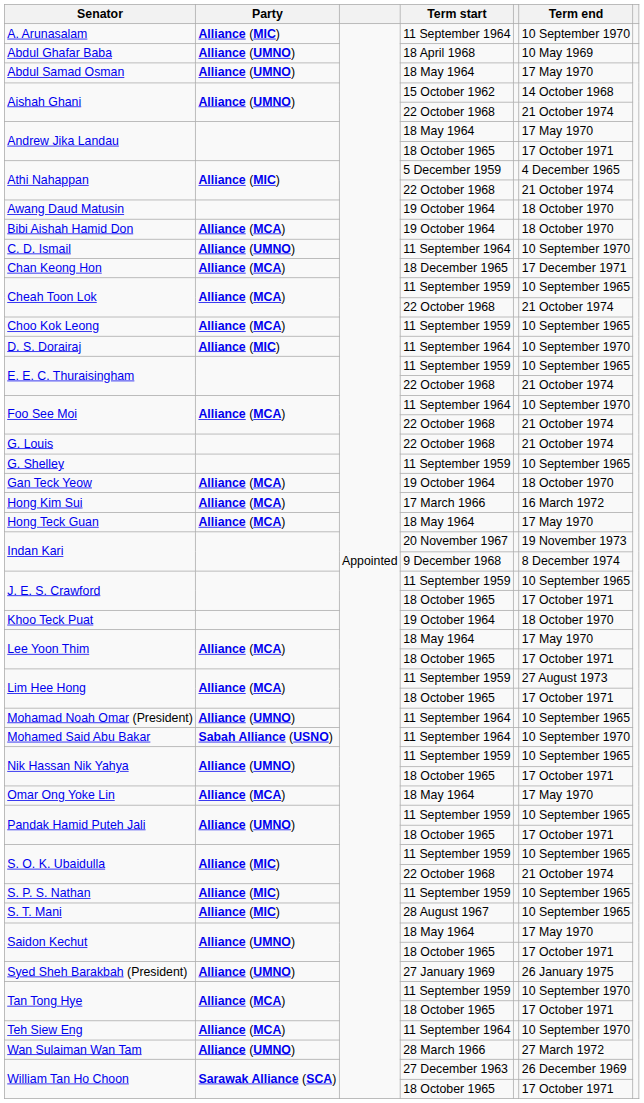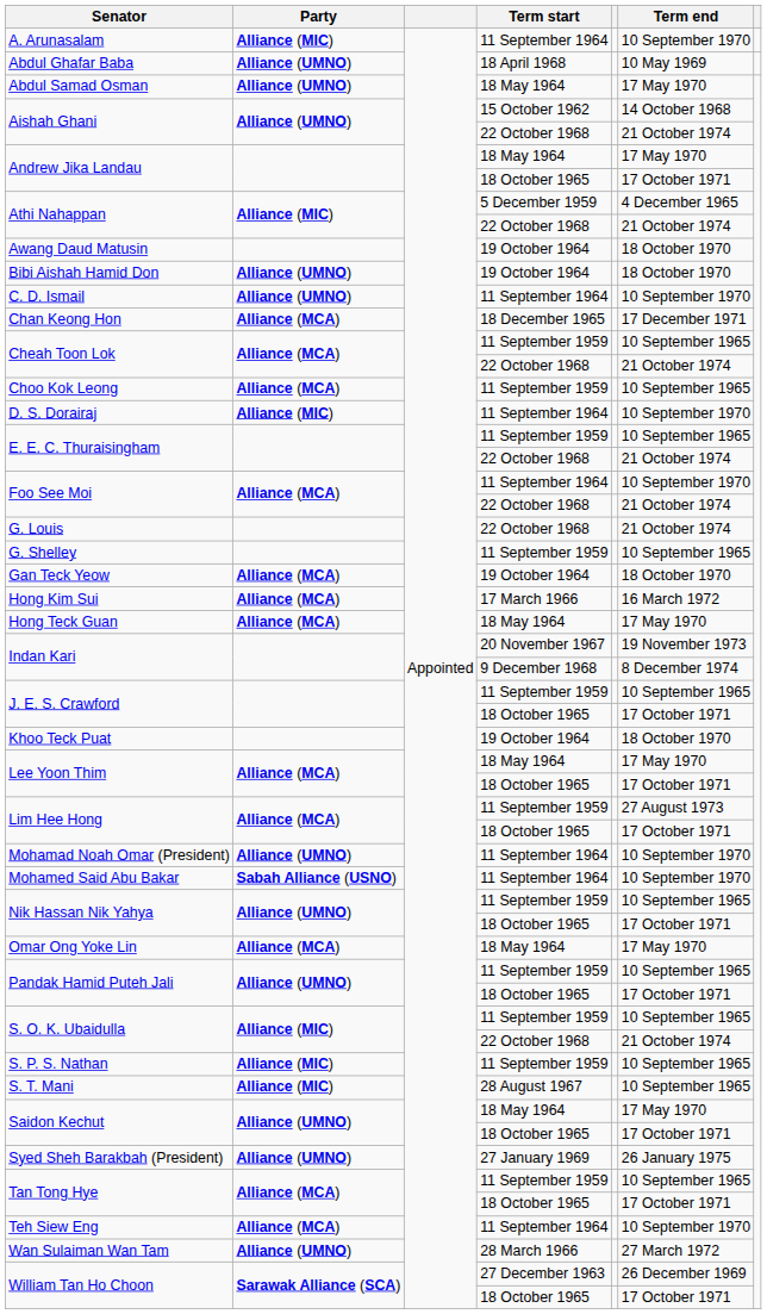Bibi Aishah Hamid Don | Party: Alliance (MCA) -> Alliance (UMNO)
Mohamad Noah Omar (President) | Term end: 10 September 1965 -> 10 September 1970
Tan Tong Hye / 11 September 1959 | Term end: 10 September 1970 -> 10 September 1965
